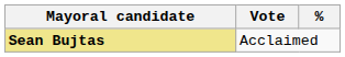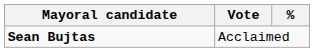Sean Bujtas | Mayoral candidate: khaki background -> no background
